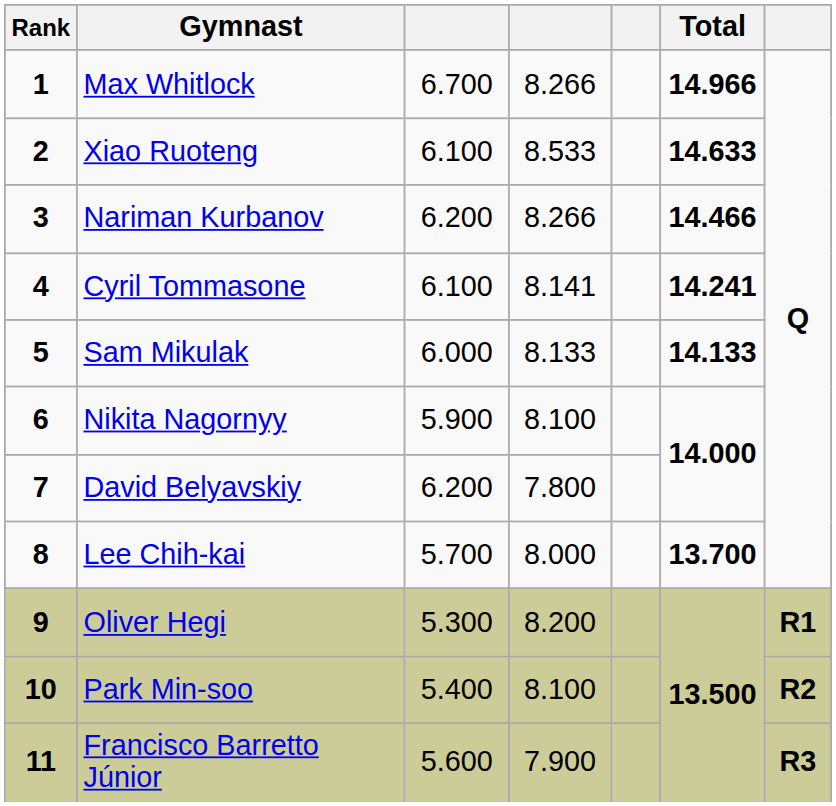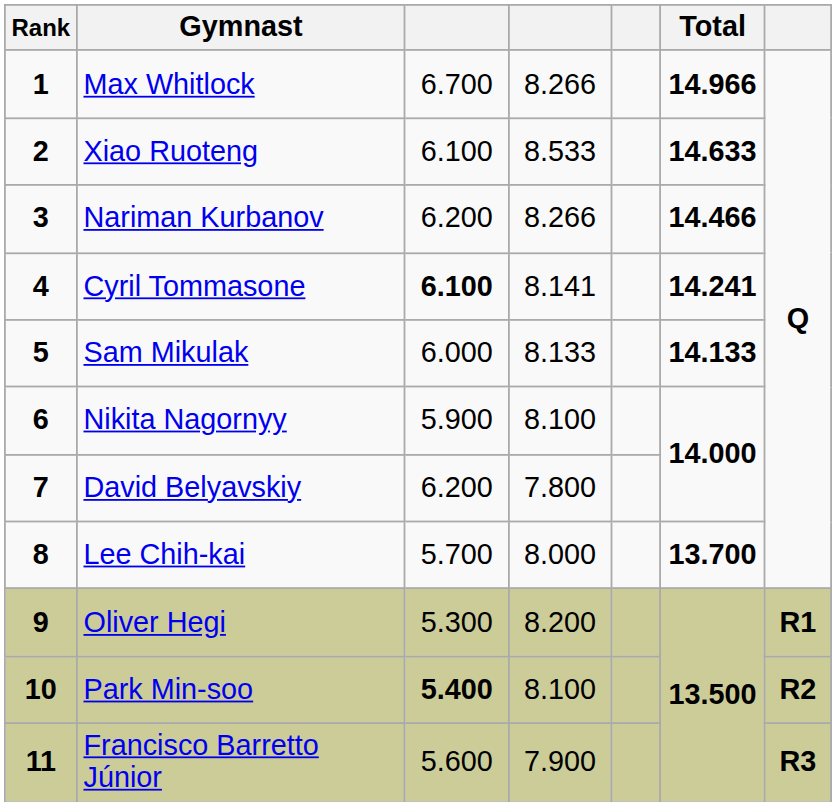Cyril Tommasone | column 3: normal -> bold
Park Min-soo | column 3: normal -> bold
